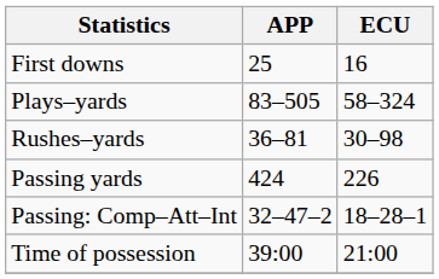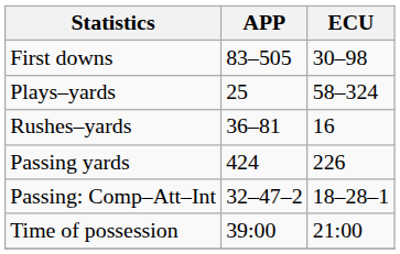First downs | APP: 25 -> 83–505
First downs | ECU: 16 -> 30–98
Plays–yards | APP: 83–505 -> 25
Rushes–yards | ECU: 30–98 -> 16
